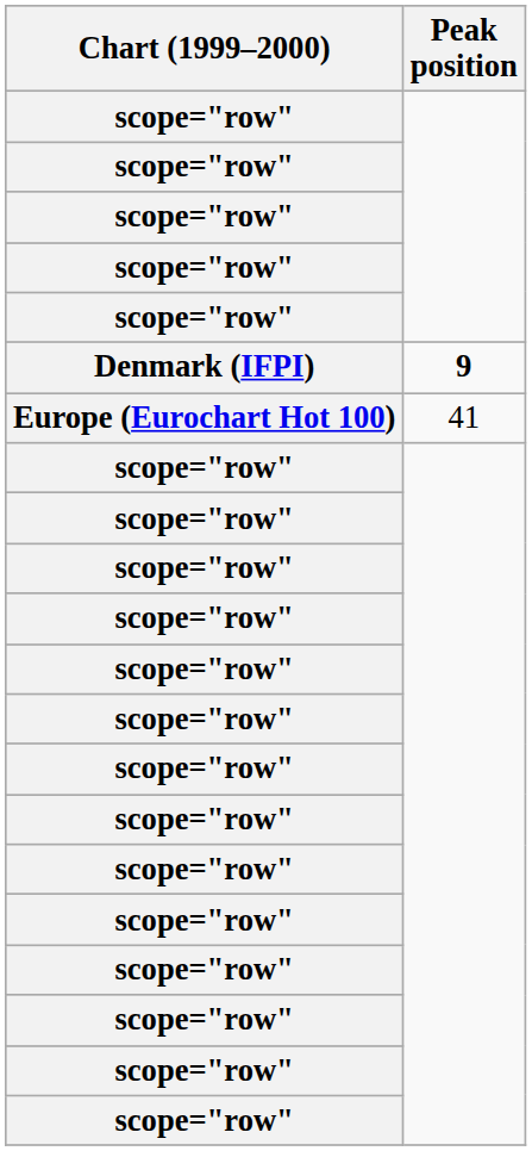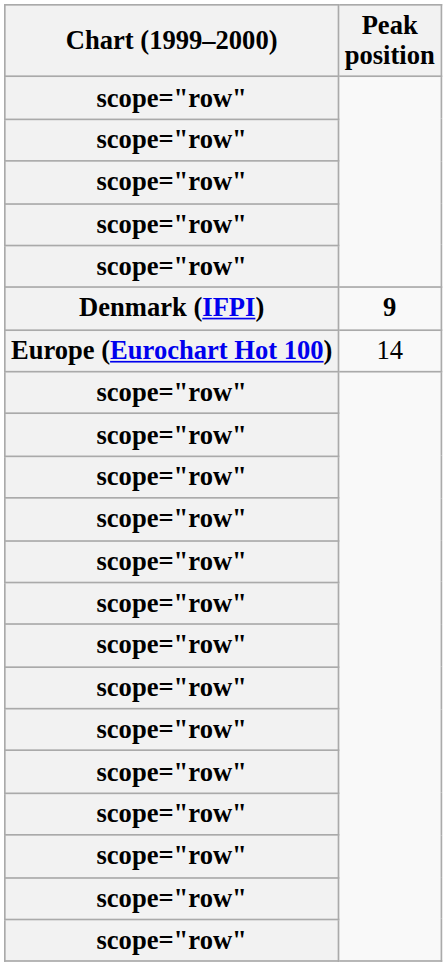Europe (Eurochart Hot 100) | Peak position: 41 -> 14
